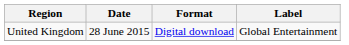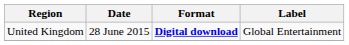United Kingdom | Format: normal -> bold
